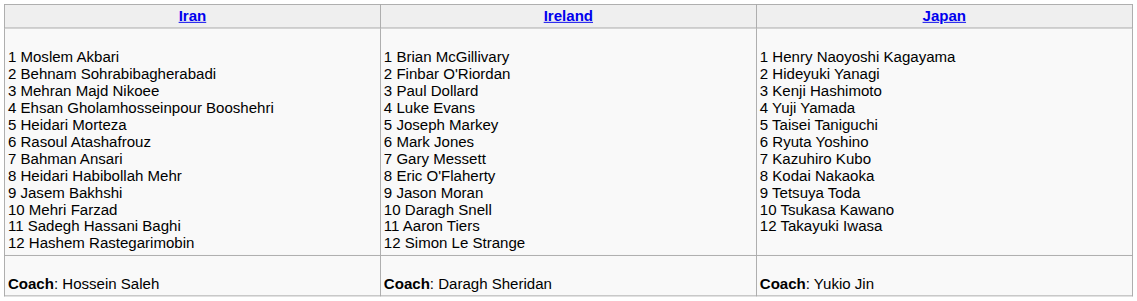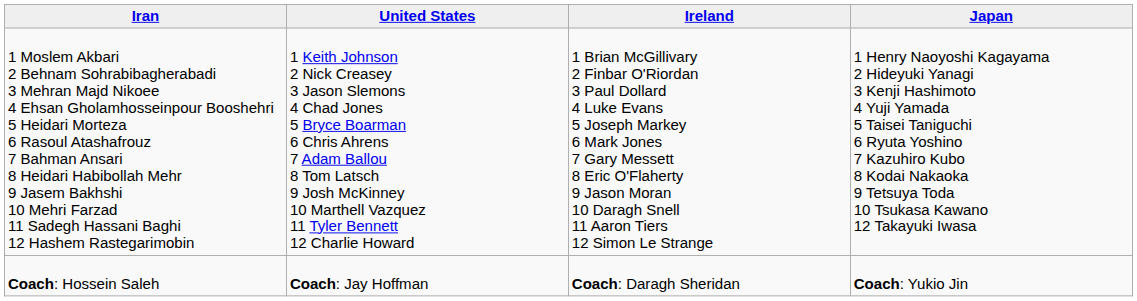+ column: United States | 1 Keith Johnson 2 Nick Creasey 3 Jason Slemons 4 Chad Jones 5 Bryce Boarman 6 Chris Ahrens 7 Adam Ballou 8 Tom Latsch 9 Josh McKinney 10 Marthell Vazquez 11 Tyler Bennett 12 Charlie Howard | Coach: Jay Hoffman
